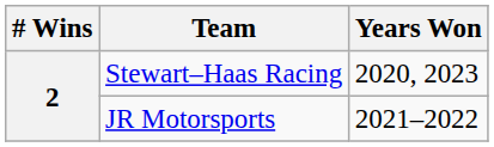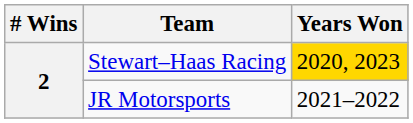Stewart–Haas Racing | Years Won: no background -> gold background
